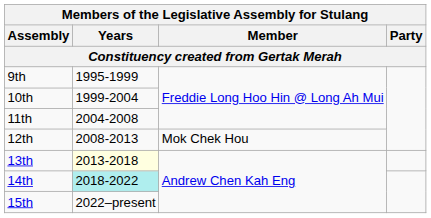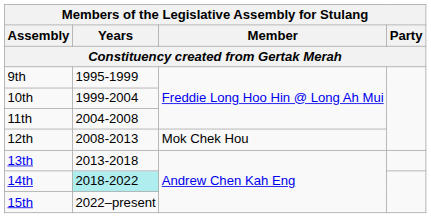13th | Years: lightyellow background -> no background
